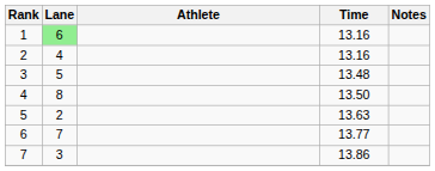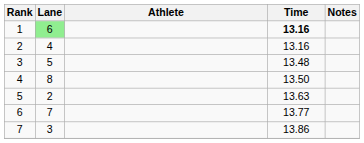1 | Time: normal -> bold
